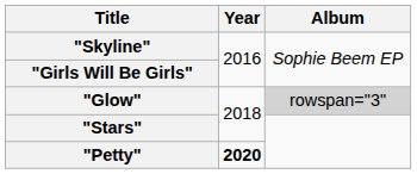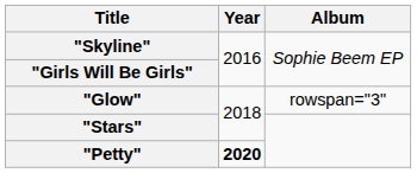"Glow" | Album: lightgrey background -> no background
